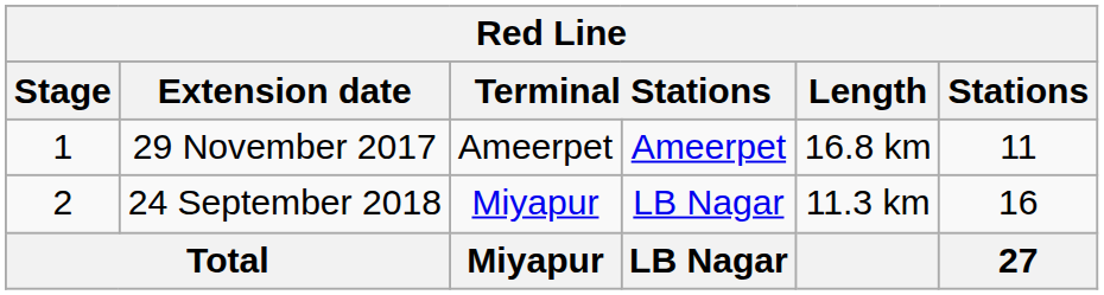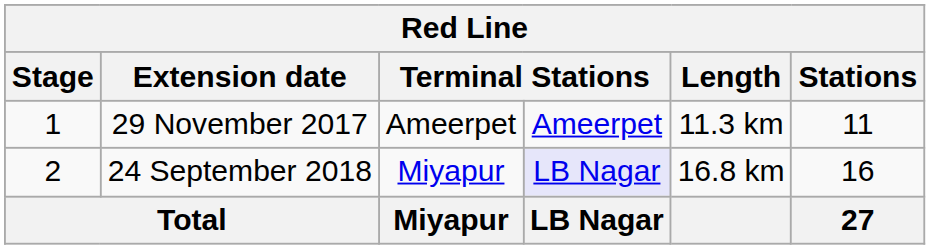29 November 2017 | Length: 16.8 km -> 11.3 km
24 September 2018 | column 4: no background -> lavender background
24 September 2018 | Length: 11.3 km -> 16.8 km
